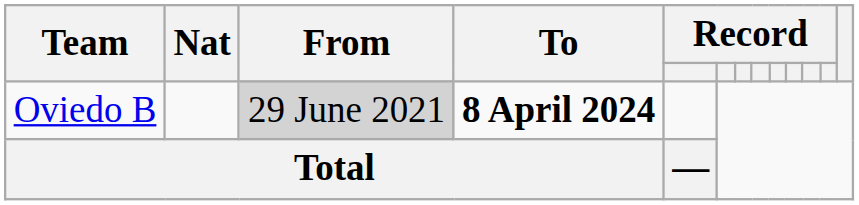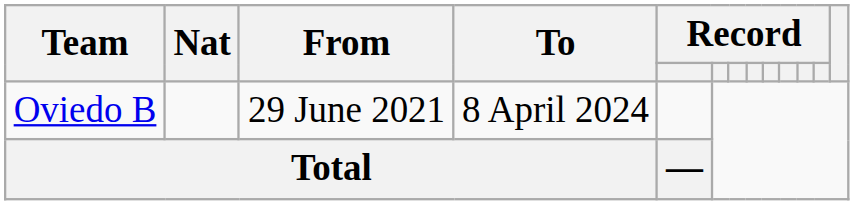Oviedo B | From: lightgrey background -> no background
Oviedo B | To: bold -> normal
